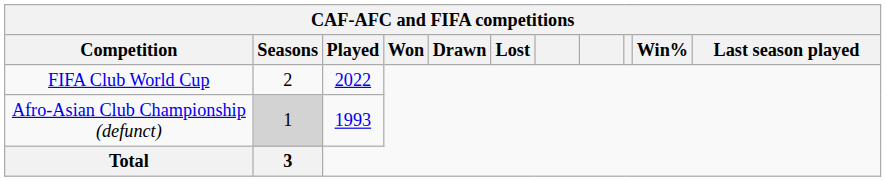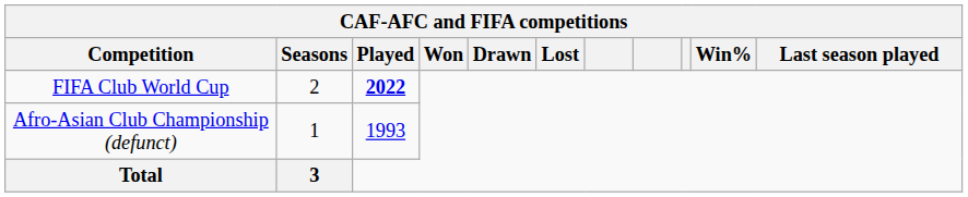FIFA Club World Cup | Played: normal -> bold
Afro-Asian Club Championship (defunct) | Seasons: lightgrey background -> no background
